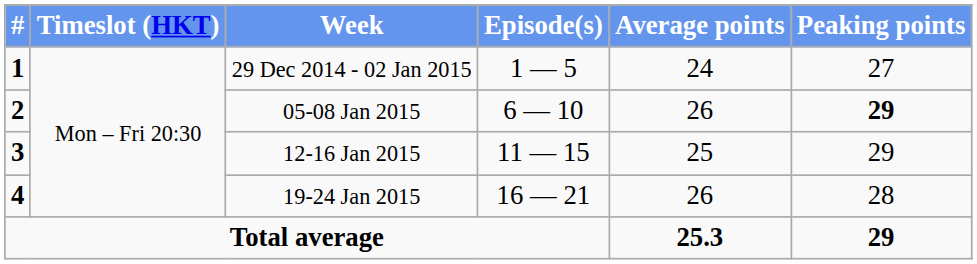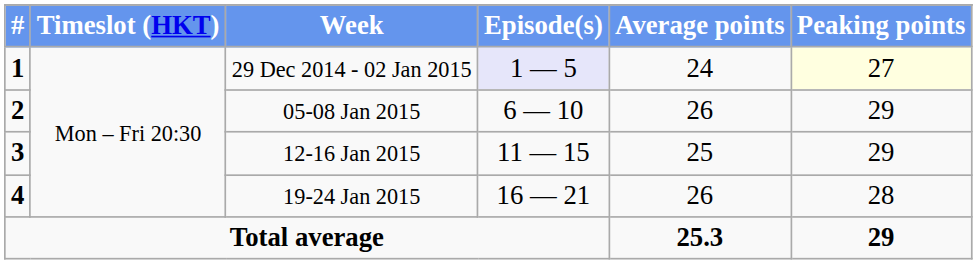29 Dec 2014 - 02 Jan 2015 | Episode(s): no background -> lavender background
29 Dec 2014 - 02 Jan 2015 | Peaking points: no background -> lightyellow background
05-08 Jan 2015 | Peaking points: bold -> normal
